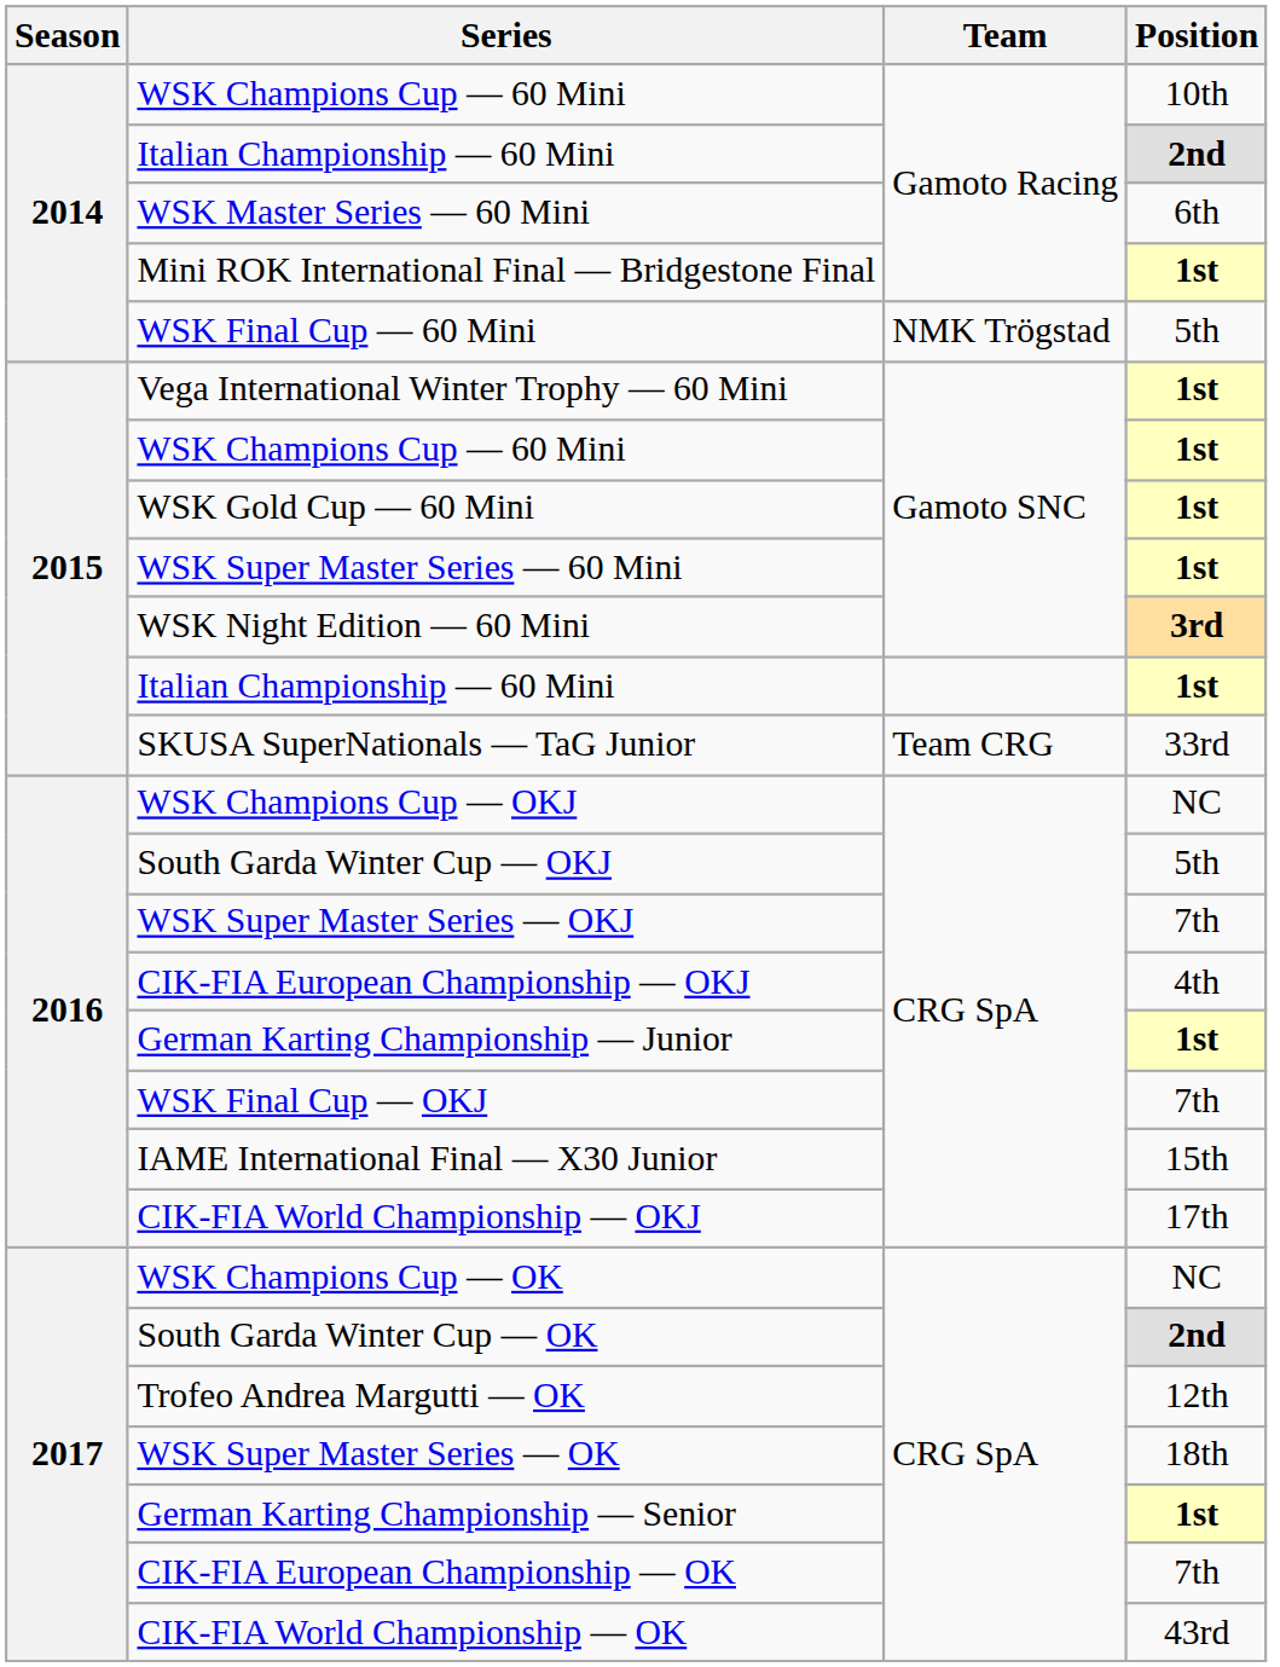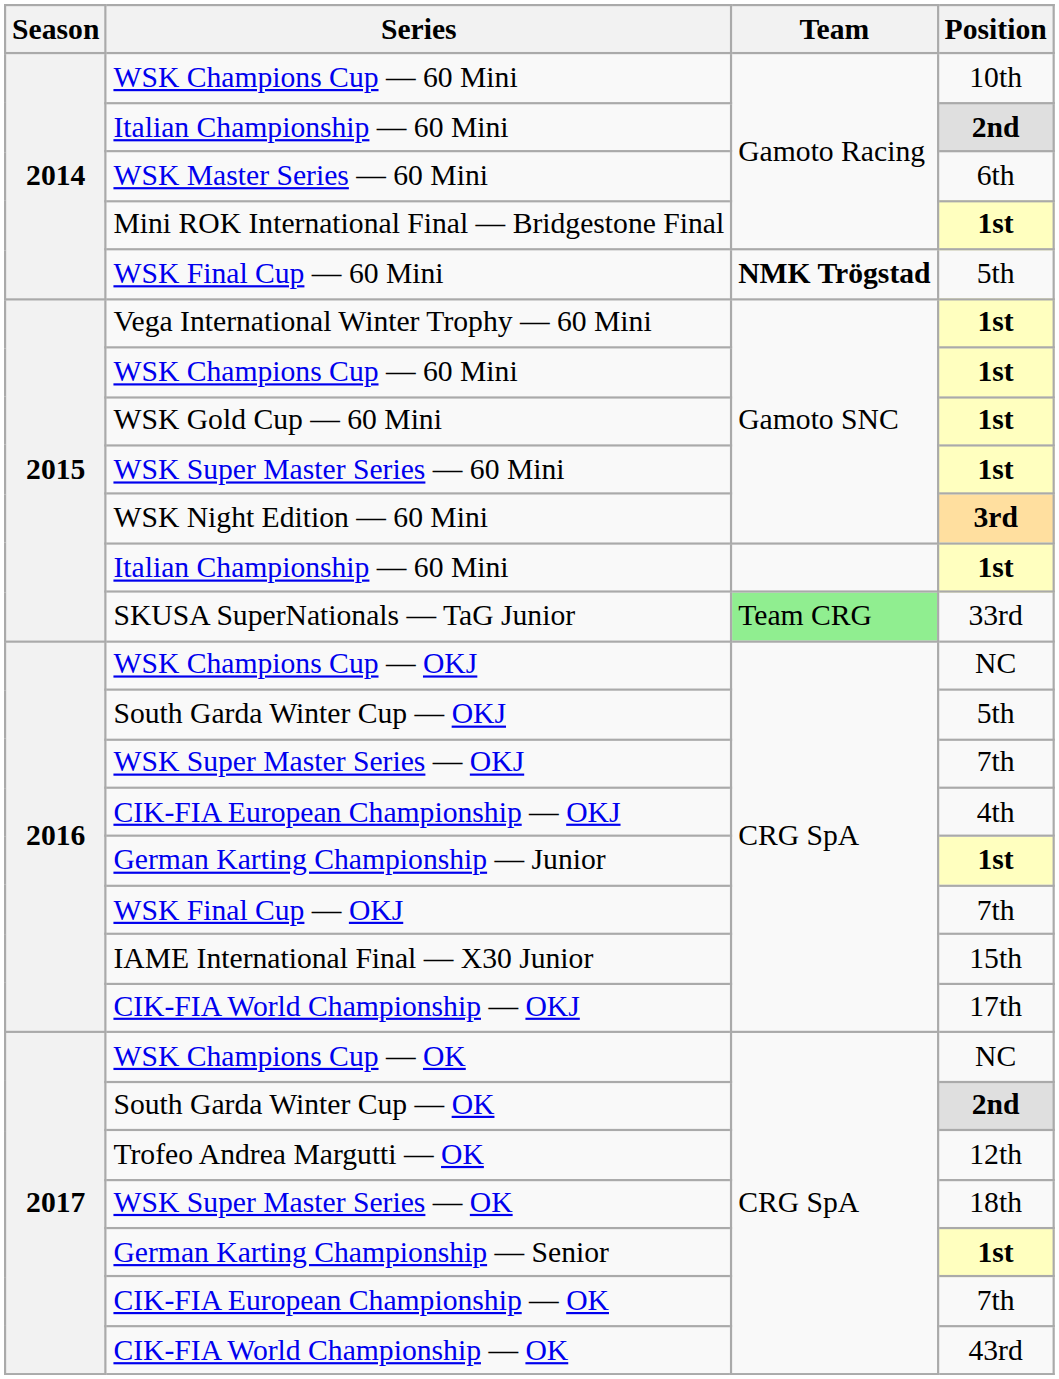WSK Final Cup — 60 Mini | Team: normal -> bold
SKUSA SuperNationals — TaG Junior | Team: no background -> lightgreen background
